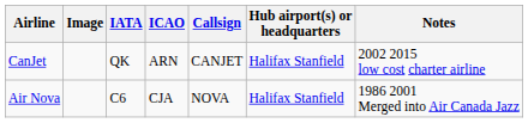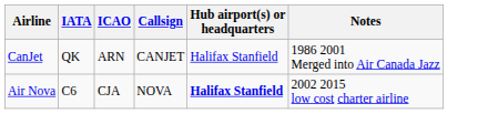- column: Image
CanJet | Notes: 2002 2015 low cost charter airline -> 1986 2001 Merged into Air Canada Jazz
Air Nova | Hub airport(s) or headquarters: normal -> bold
Air Nova | Notes: 1986 2001 Merged into Air Canada Jazz -> 2002 2015 low cost charter airline
